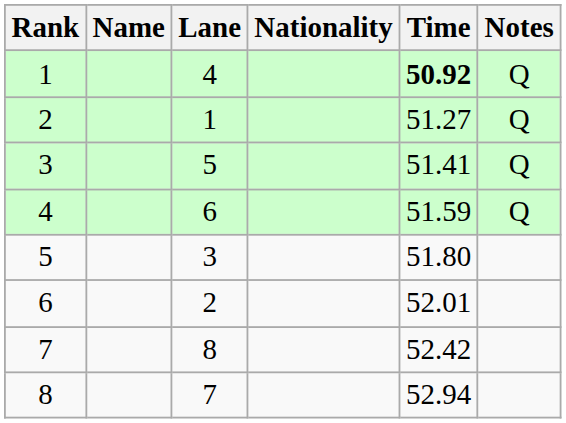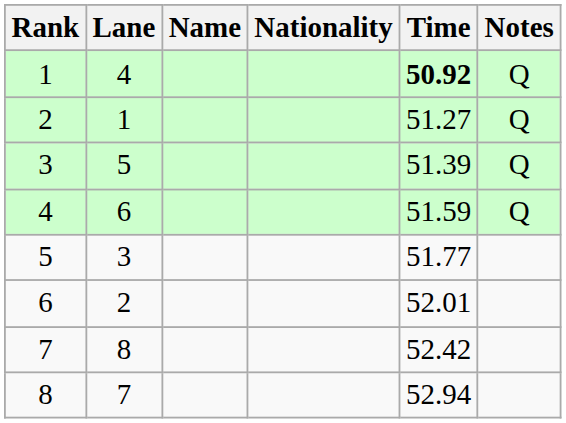columns swapped: Lane <-> Name
row 4 | Time: 51.41 -> 51.39
row 6 | Time: 51.80 -> 51.77
